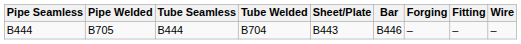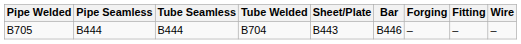columns swapped: Pipe Seamless <-> Pipe Welded
